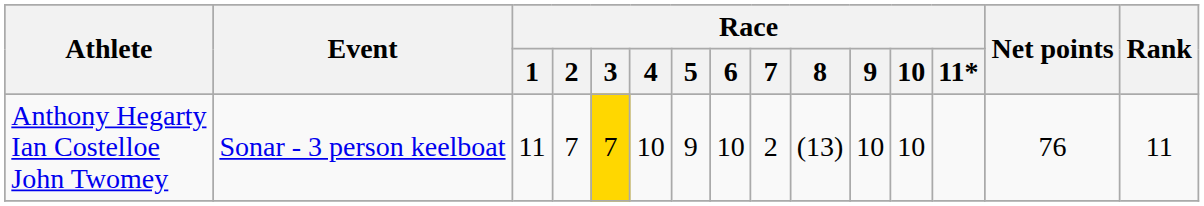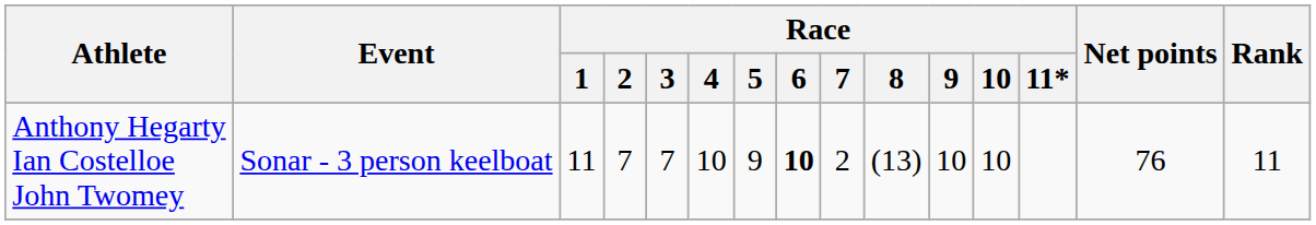Anthony Hegarty Ian Costelloe John Twomey | Race / 3: gold background -> no background
Anthony Hegarty Ian Costelloe John Twomey | Race / 6: normal -> bold
